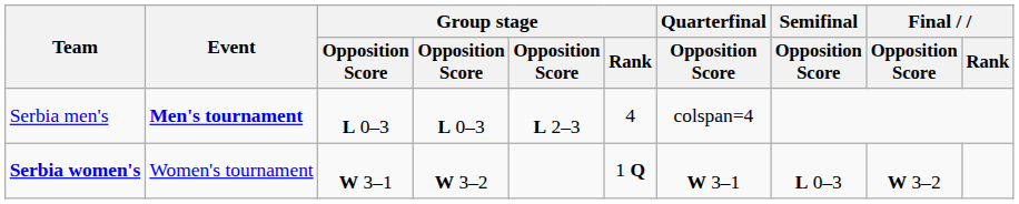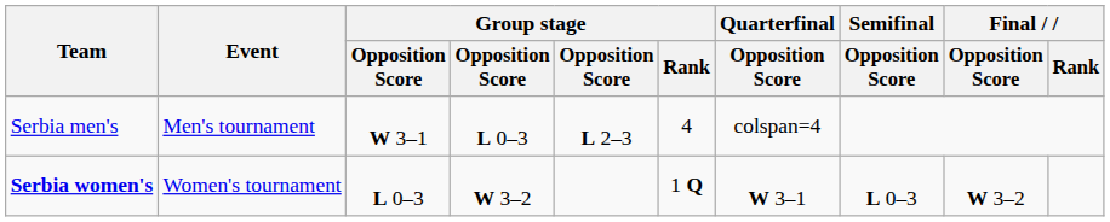Serbia men's | Event: bold -> normal
Serbia men's | column 3: L 0–3 -> W 3–1
Serbia women's | column 3: W 3–1 -> L 0–3
